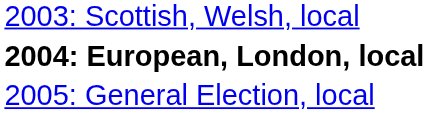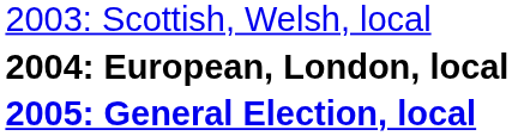row 3 | column 1: normal -> bold
